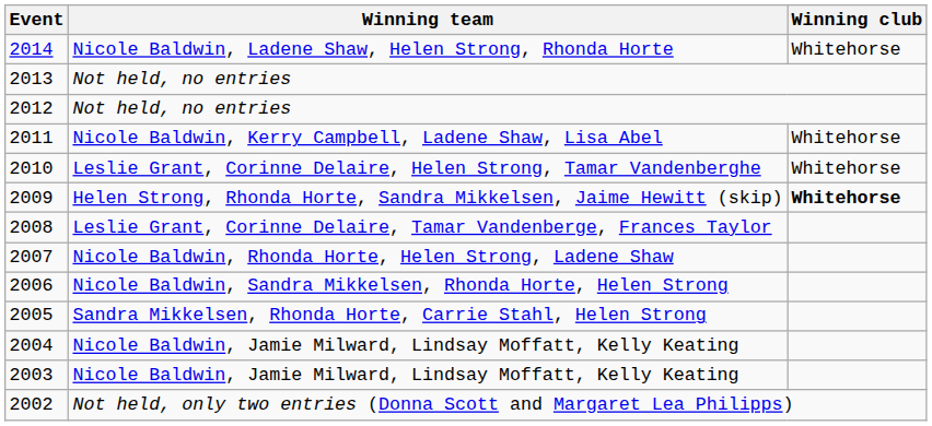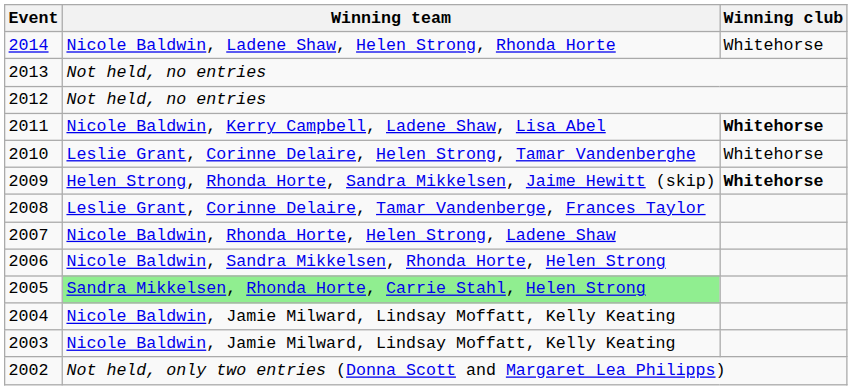2011 | Winning club: normal -> bold
2005 | Winning team: no background -> lightgreen background
